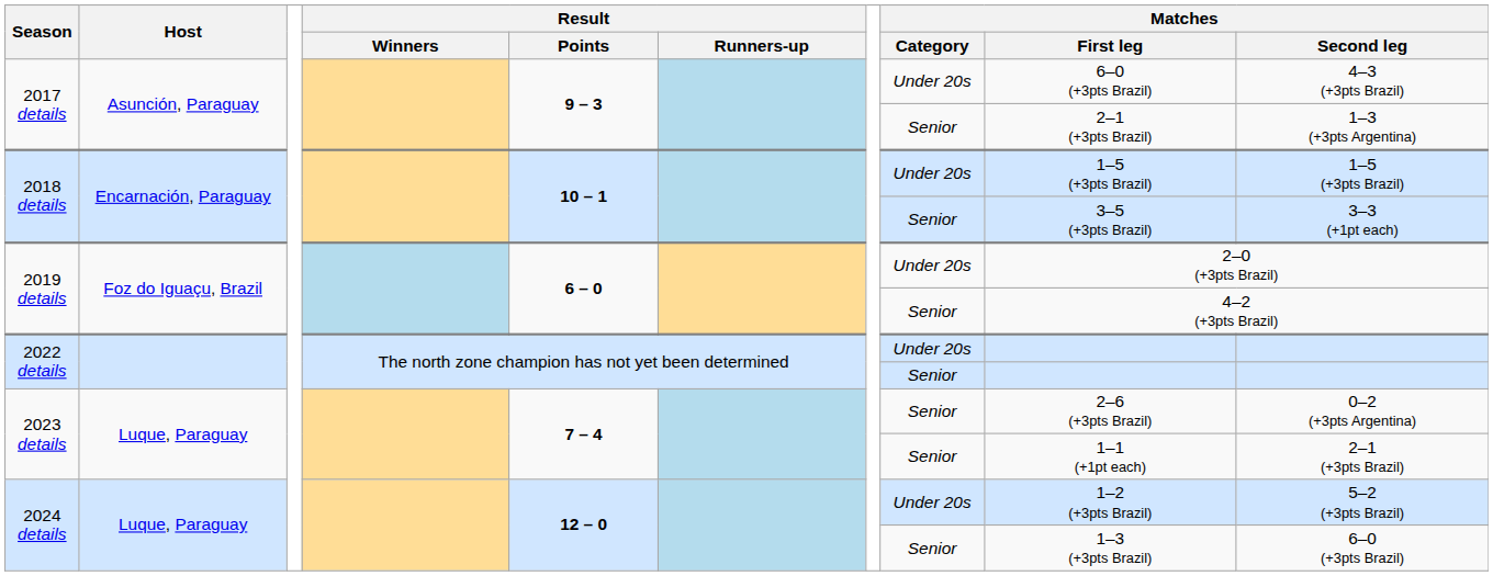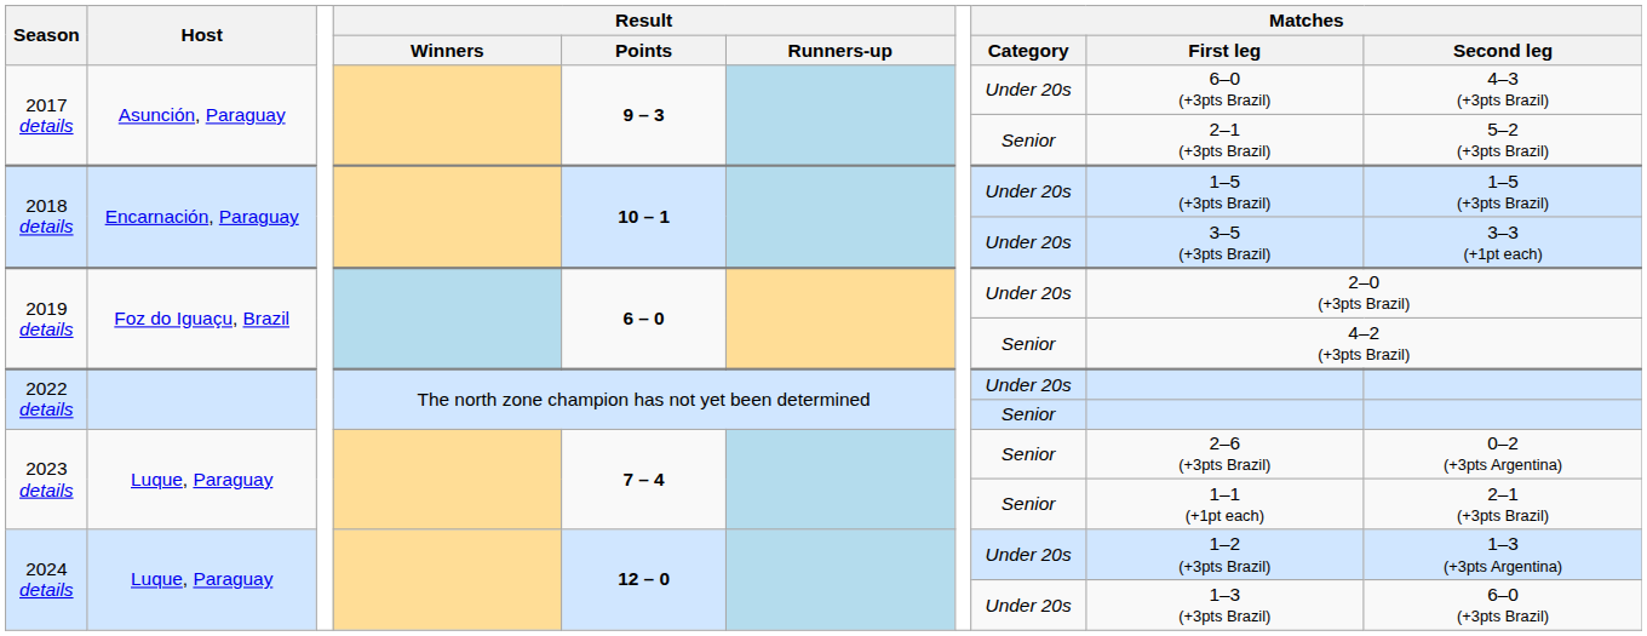row 4 | Matches / Second leg: 1–3 (+3pts Argentina) -> 5–2 (+3pts Brazil)
row 6 | Matches / Category: Senior -> Under 20s
row 13 | Matches / Second leg: 5–2 (+3pts Brazil) -> 1–3 (+3pts Argentina)
row 14 | Matches / Category: Senior -> Under 20s
